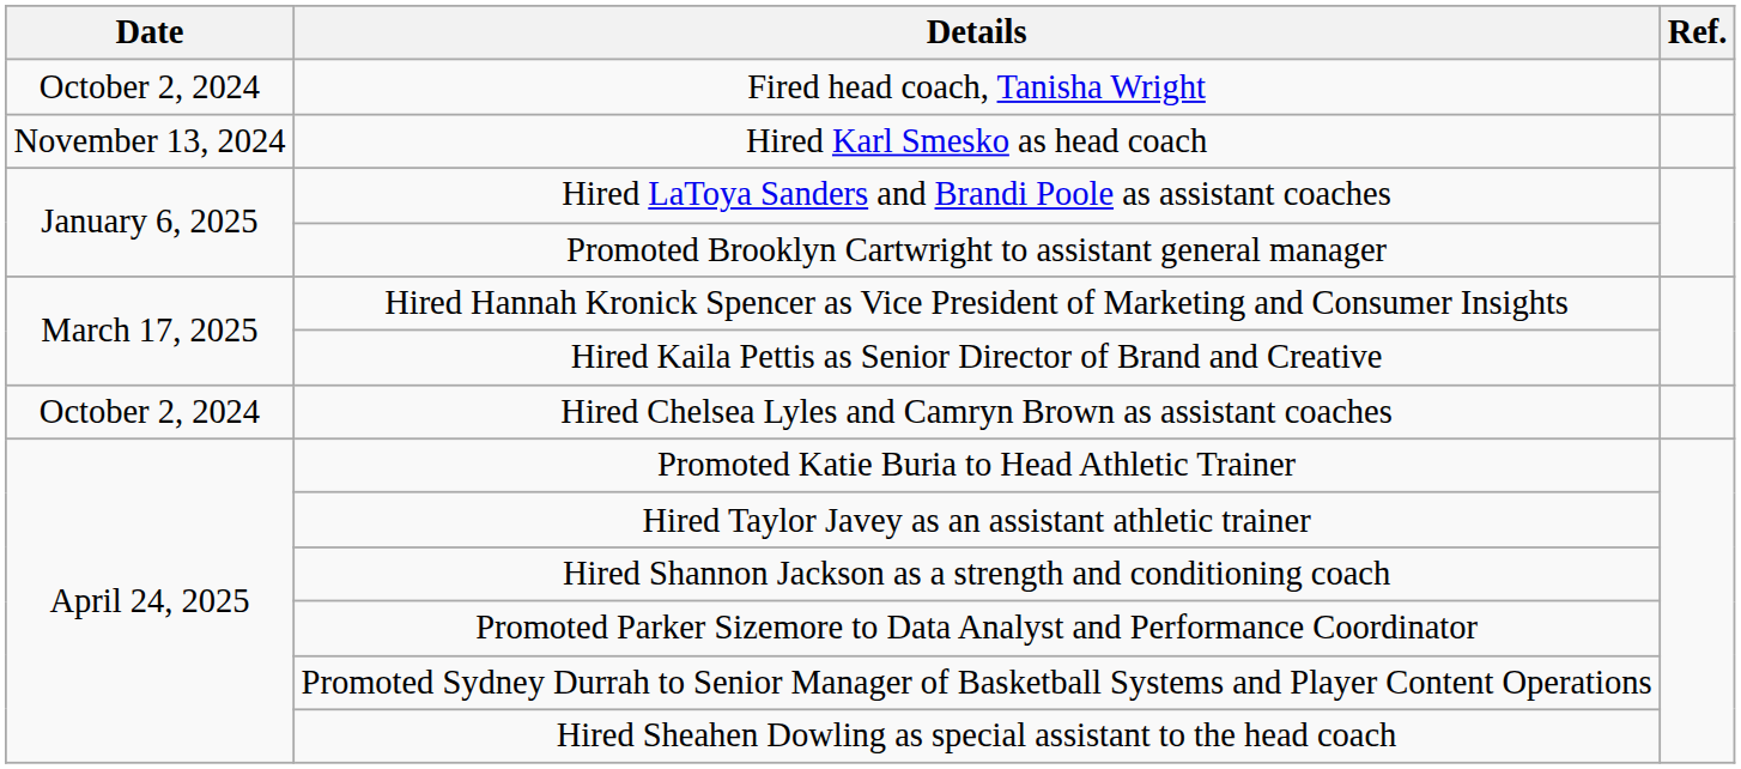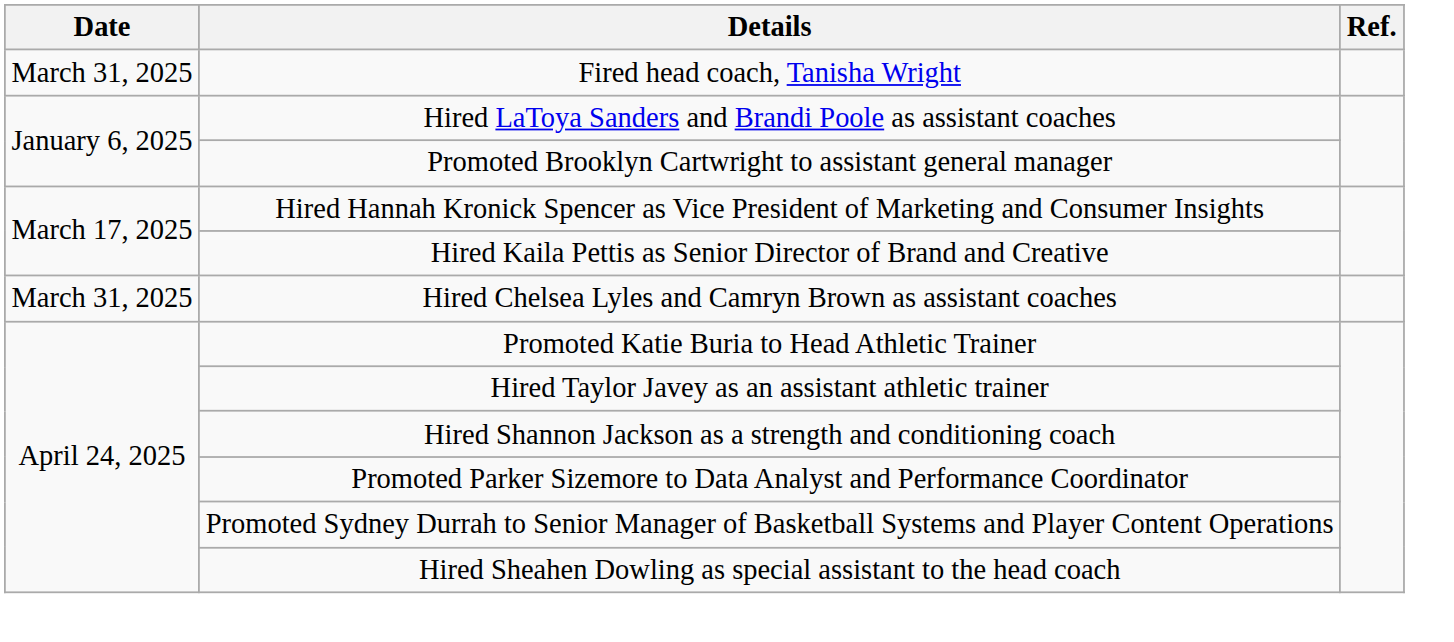Fired head coach, Tanisha Wright | Date: October 2, 2024 -> March 31, 2025
- row: November 13, 2024 | Hired Karl Smesko as head coach
Hired Chelsea Lyles and Camryn Brown as assistant coaches | Date: October 2, 2024 -> March 31, 2025
